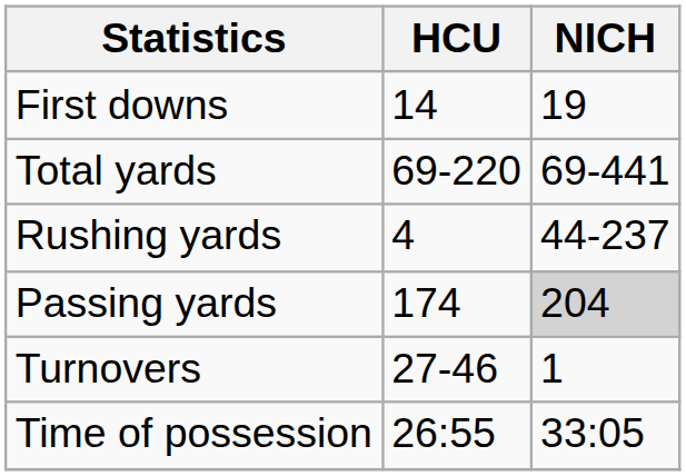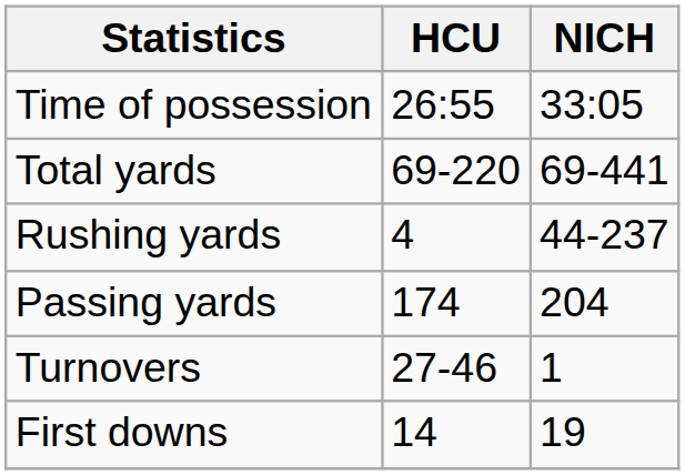rows swapped: First downs <-> Time of possession
Passing yards | NICH: lightgrey background -> no background
